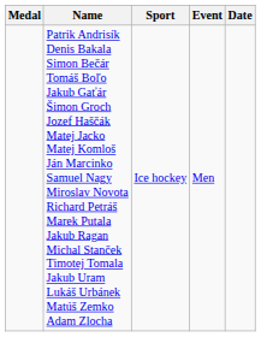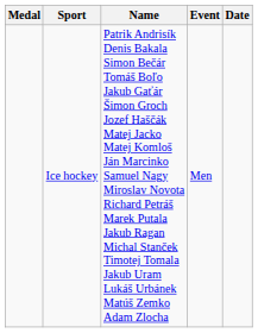columns swapped: Name <-> Sport
